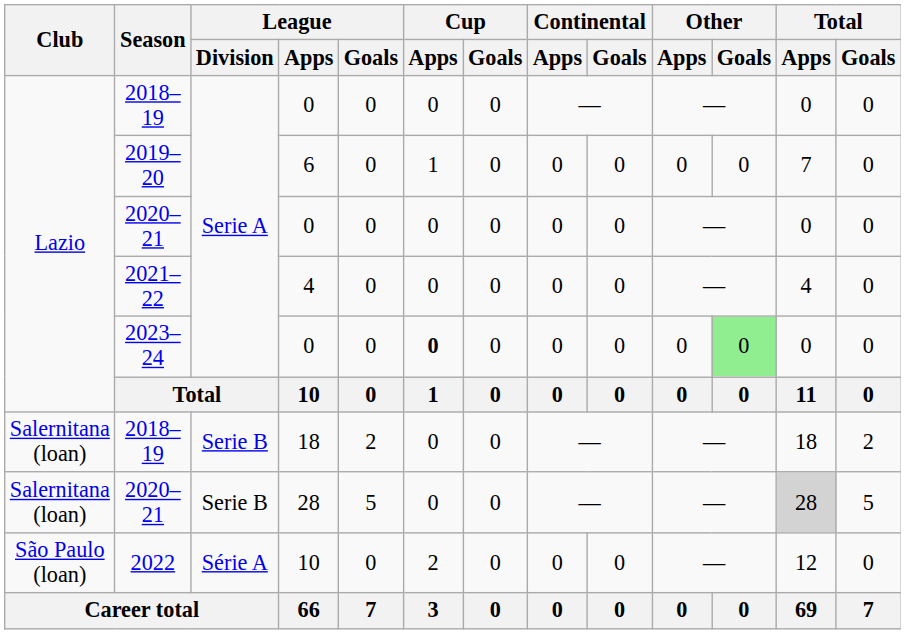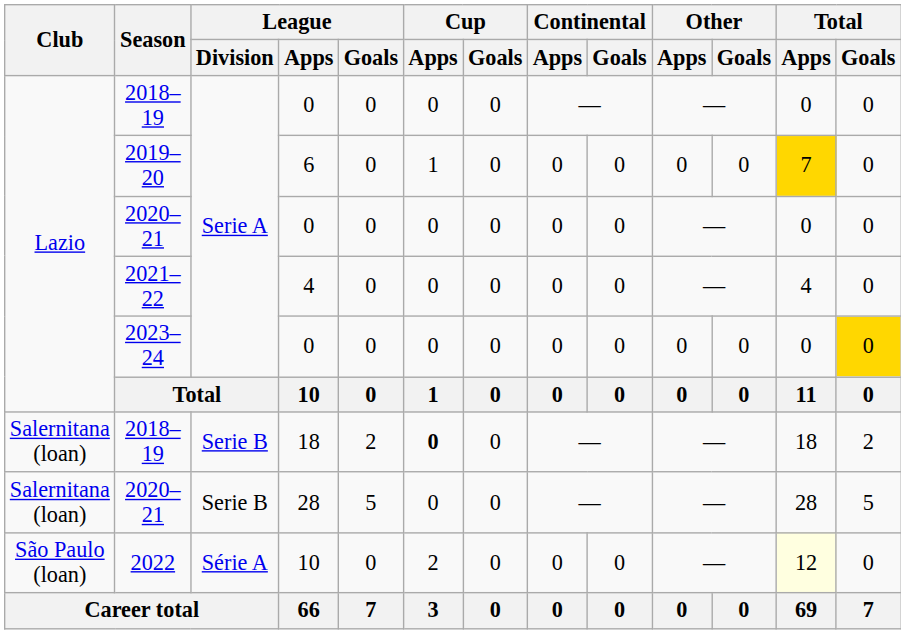2019–20 | Total / Apps: no background -> gold background
2023–24 | Cup / Apps: bold -> normal
2023–24 | Other / Goals: lightgreen background -> no background
2023–24 | Total / Goals: no background -> gold background
2018–19 / 18 | Cup / Apps: normal -> bold
2020–21 / 28 | Total / Apps: lightgrey background -> no background
2022 | Total / Apps: no background -> lightyellow background
